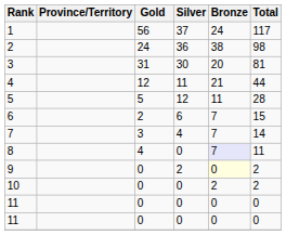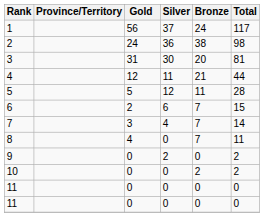8 | Bronze: lavender background -> no background
9 | Bronze: lightyellow background -> no background
